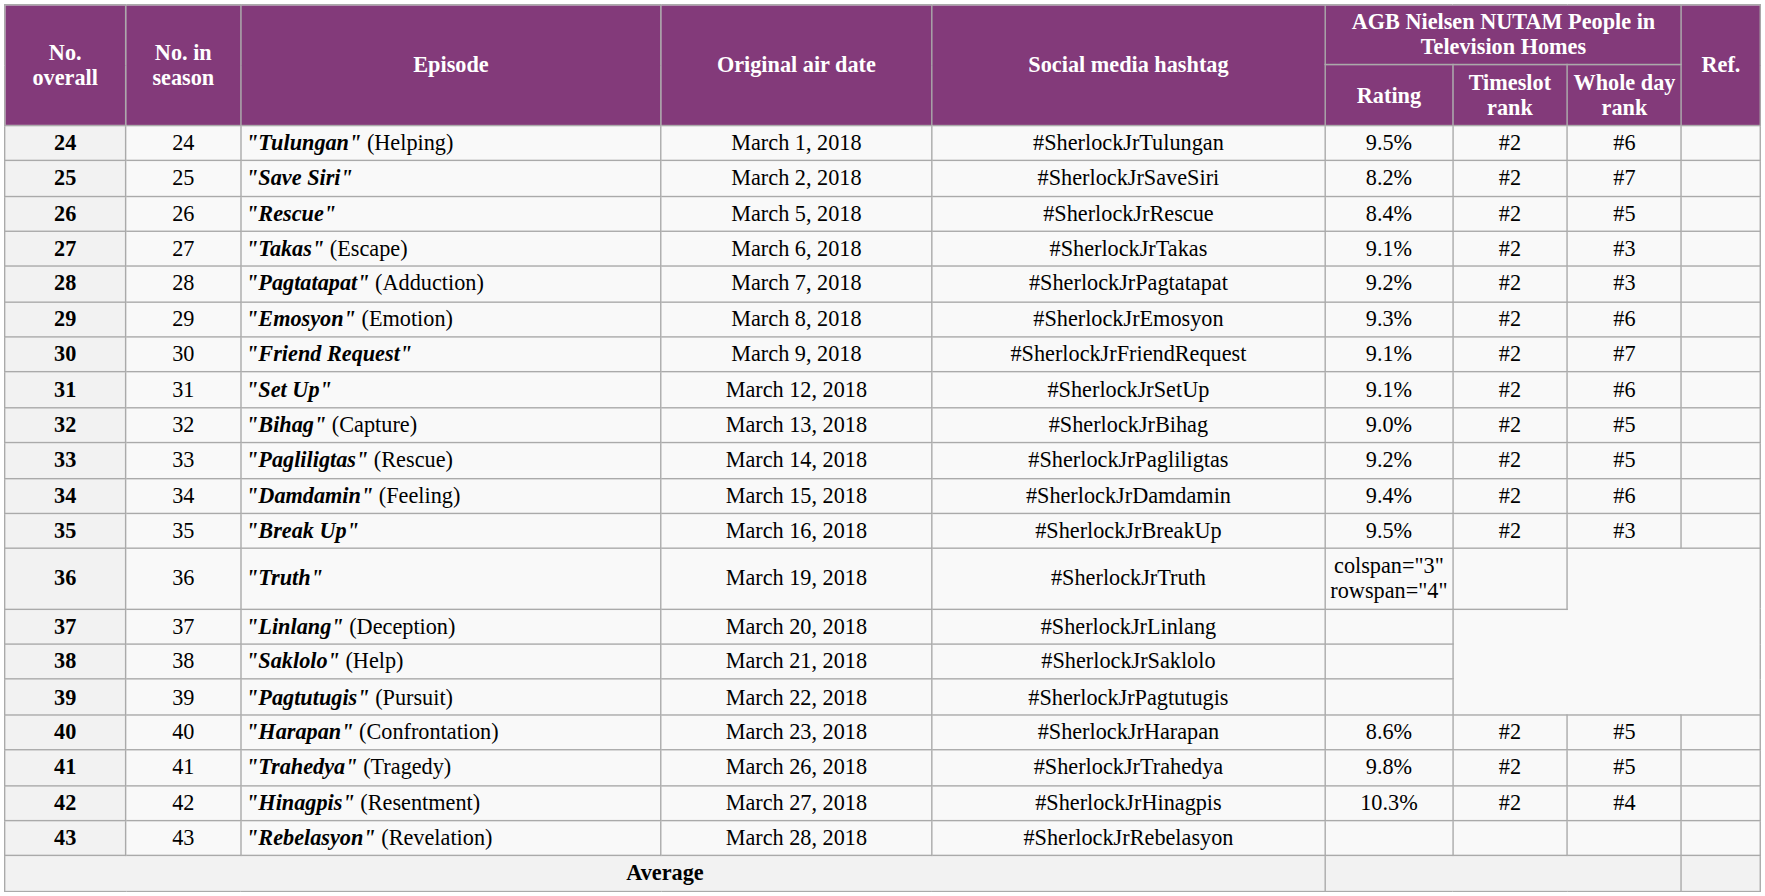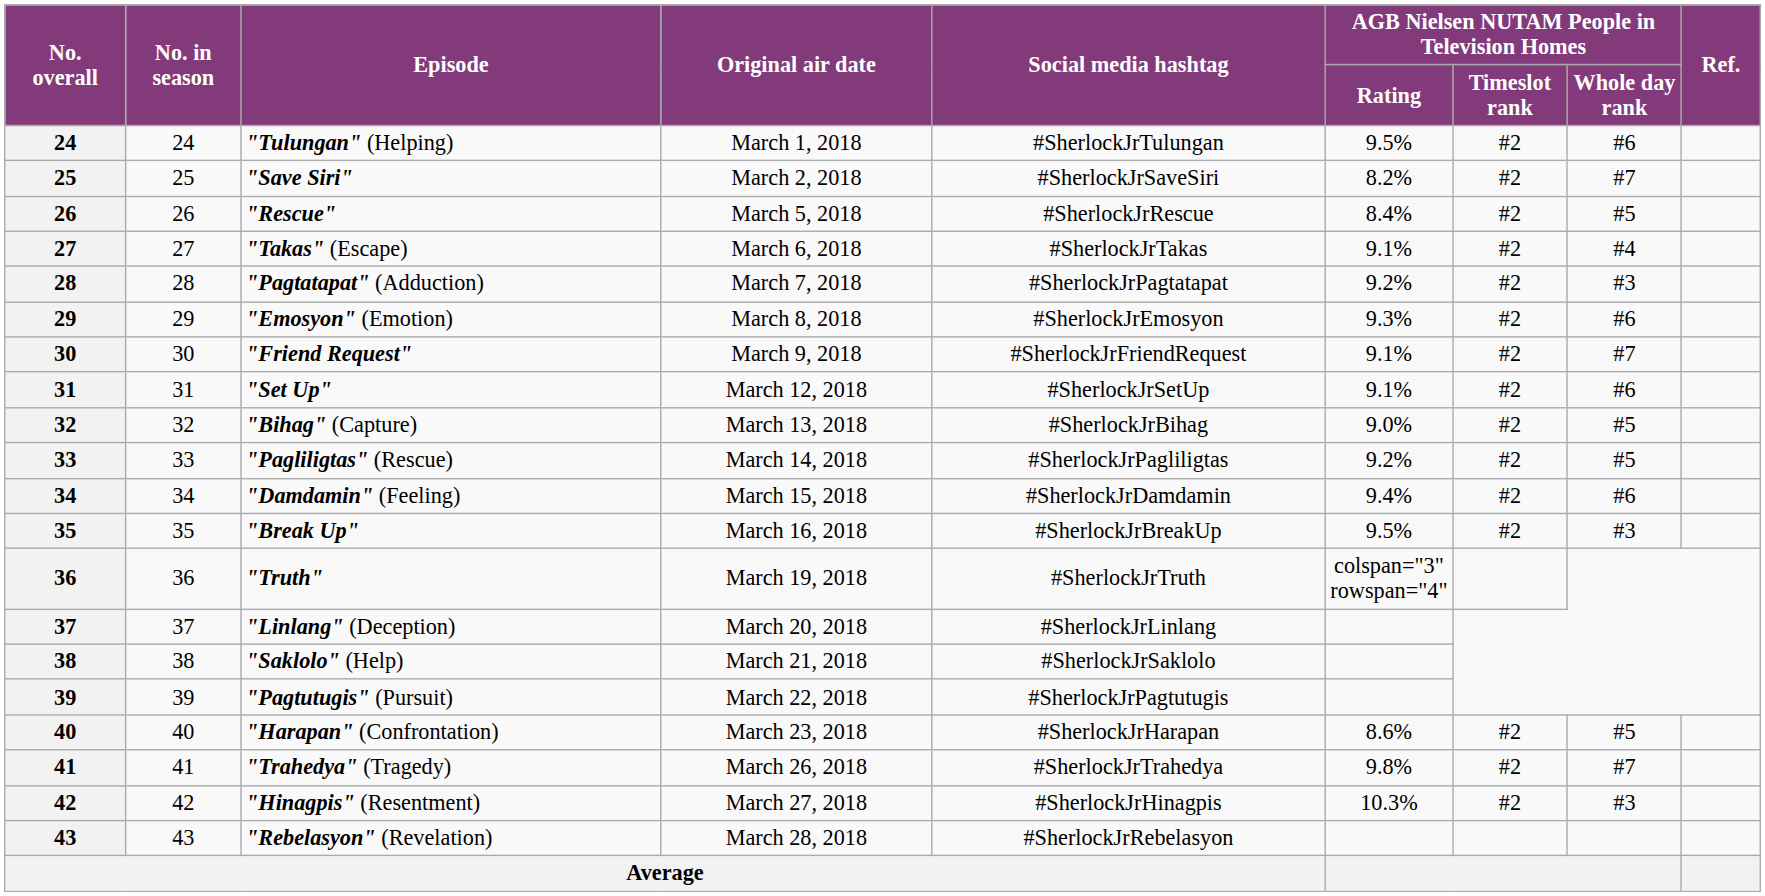"Takas" (Escape) | column 8: #3 -> #4
"Trahedya" (Tragedy) | column 8: #5 -> #7
"Hinagpis" (Resentment) | column 8: #4 -> #3
